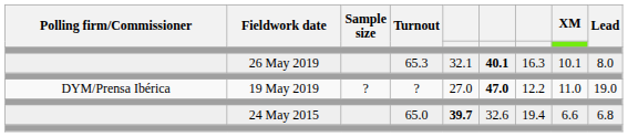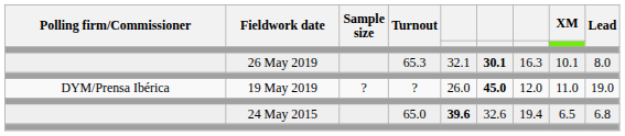26 May 2019 | column 6: 40.1 -> 30.1
19 May 2019 | column 5: 27.0 -> 26.0
19 May 2019 | column 6: 47.0 -> 45.0
19 May 2019 | column 7: 12.2 -> 12.0
24 May 2015 | column 5: 39.7 -> 39.6
24 May 2015 | XM: 6.6 -> 6.5
